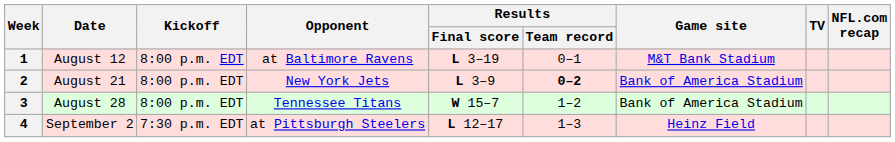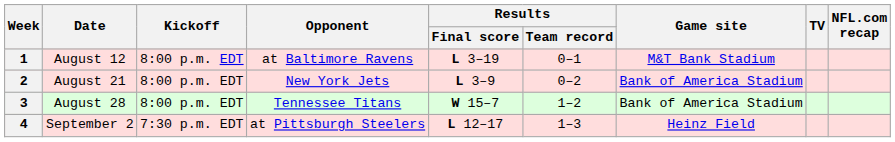2 | Results / Team record: bold -> normal
